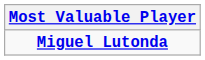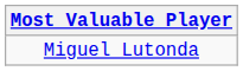row 2 | column 1: bold -> normal
